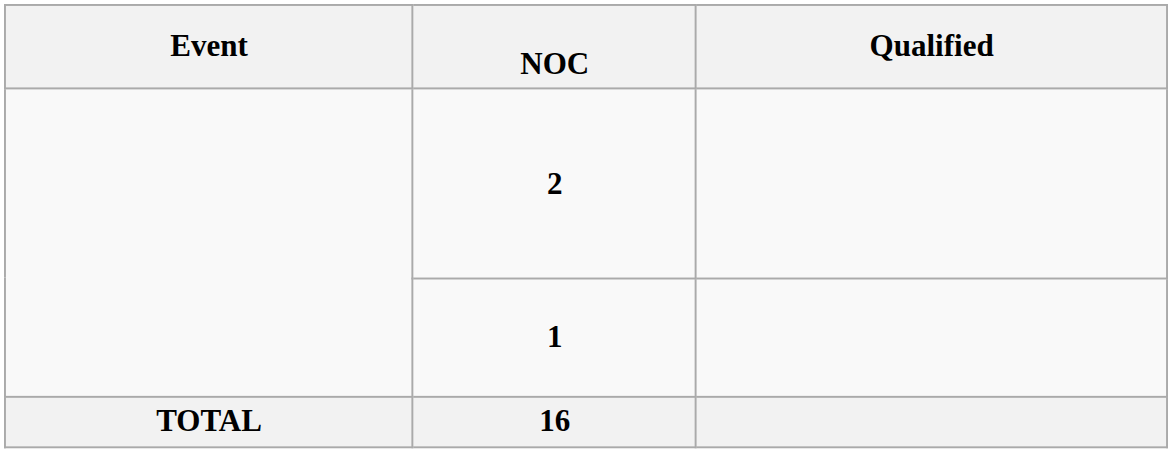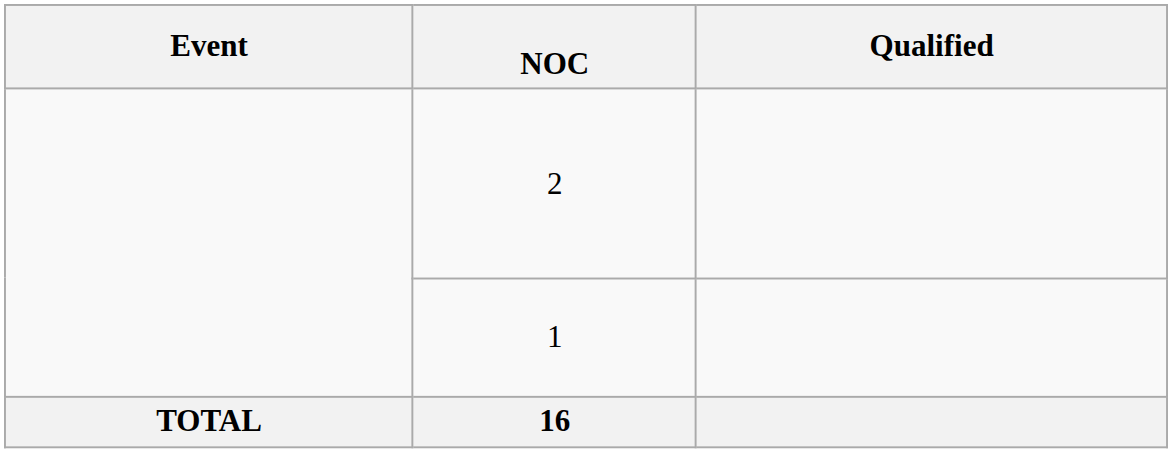2 | NOC: bold -> normal
1 | NOC: bold -> normal
